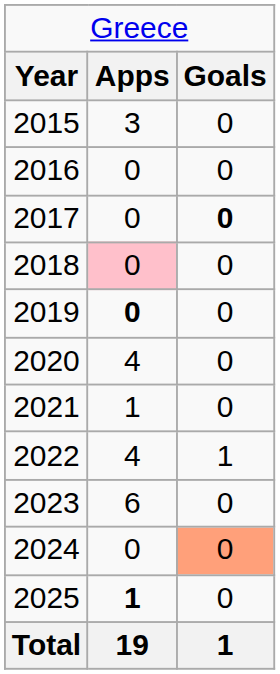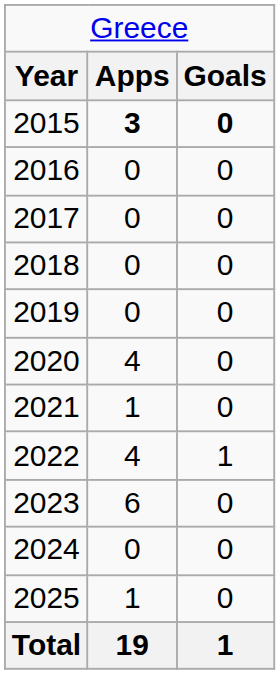2015 | column 2: normal -> bold
2015 | column 3: normal -> bold
2017 | column 3: bold -> normal
2018 | column 2: pink background -> no background
2019 | column 2: bold -> normal
2024 | column 3: lightsalmon background -> no background
2025 | column 2: bold -> normal
